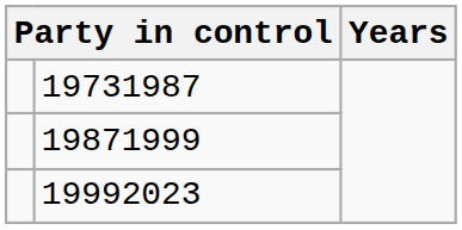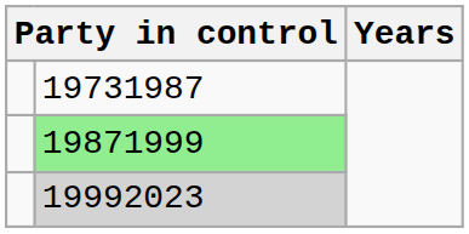19871999 | column 2: no background -> lightgreen background
19992023 | column 2: no background -> lightgrey background
